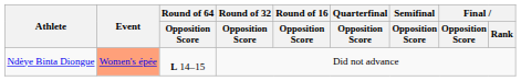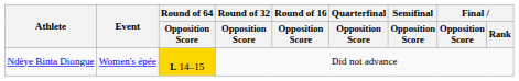Ndèye Binta Diongue | Event: lightsalmon background -> no background
Ndèye Binta Diongue | Round of 64 / Opposition Score: no background -> gold background
